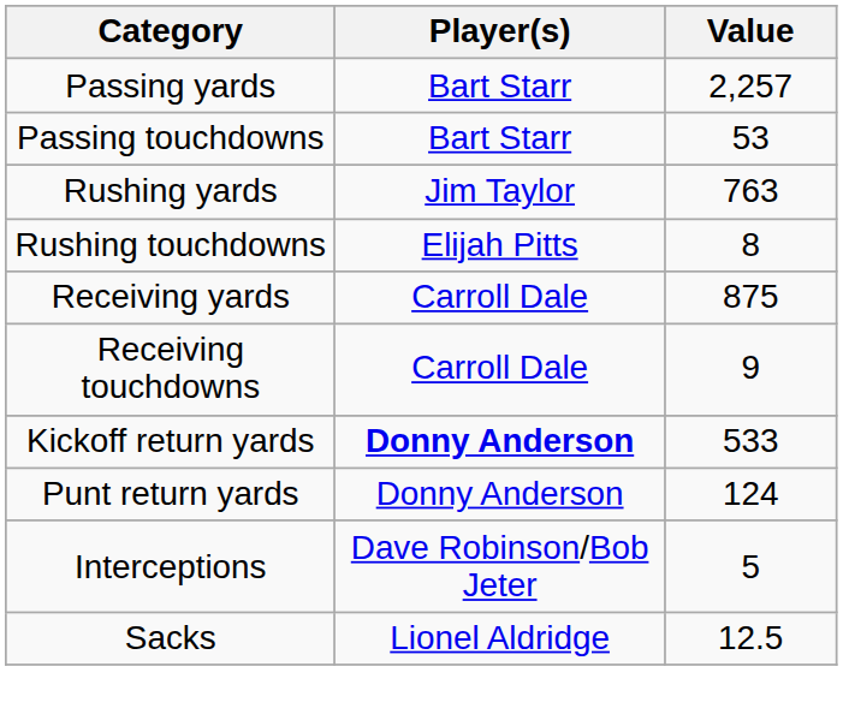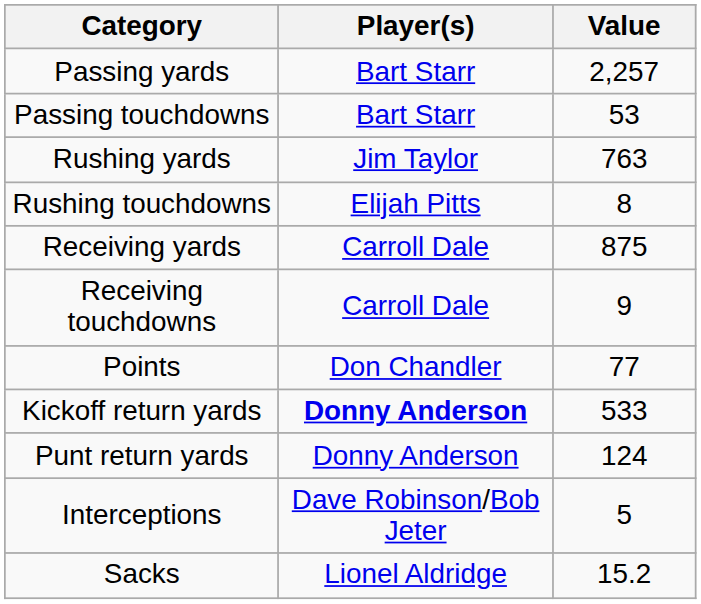+ row: Points | Don Chandler | 77
Sacks | Value: 12.5 -> 15.2
